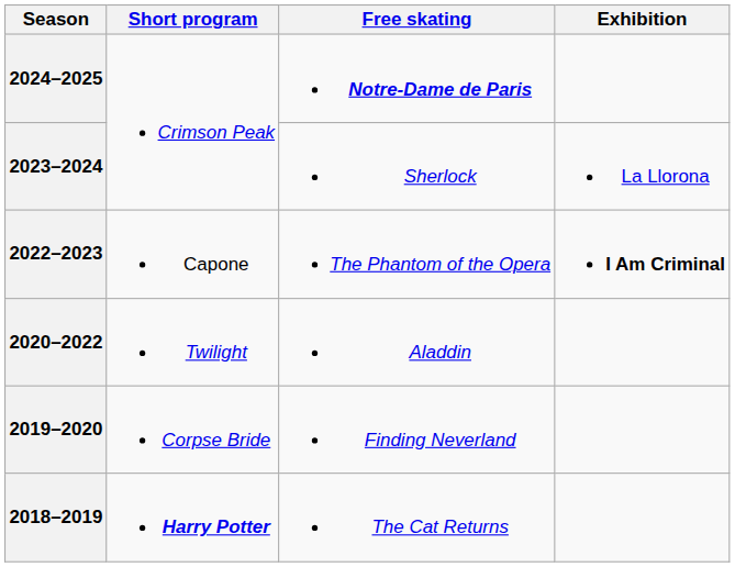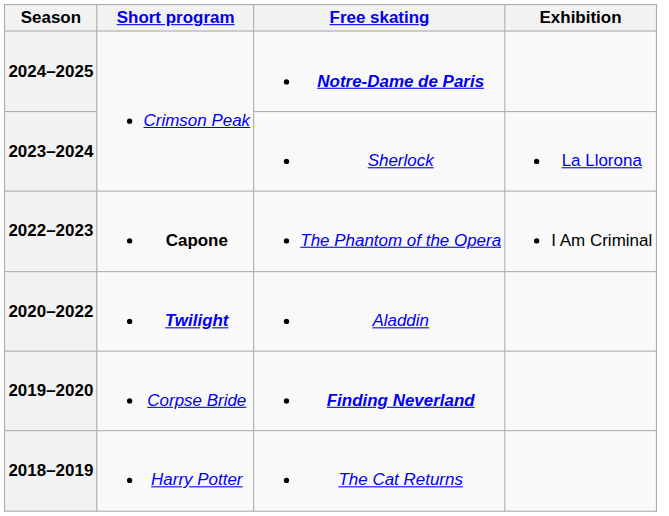2022–2023 | Short program: normal -> bold
2022–2023 | Exhibition: bold -> normal
2020–2022 | Short program: normal -> bold
2019–2020 | Free skating: normal -> bold
2018–2019 | Short program: bold -> normal
